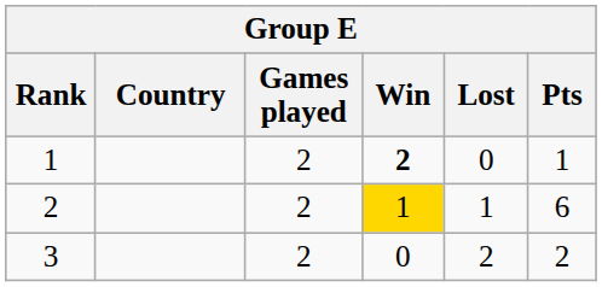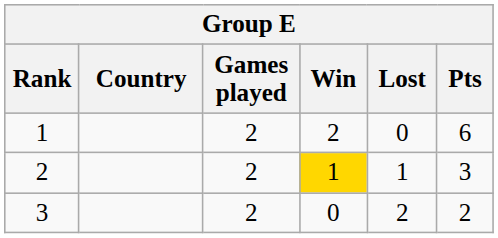row 3 | Win: bold -> normal
row 3 | Pts: 1 -> 6
row 4 | Pts: 6 -> 3
